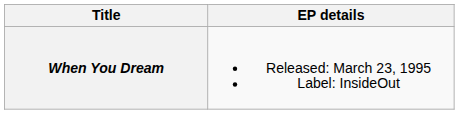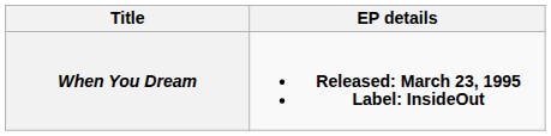When You Dream | EP details: normal -> bold
